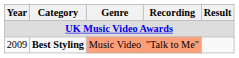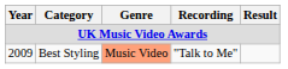2009 | Category: bold -> normal
2009 | Recording: lightsalmon background -> no background
